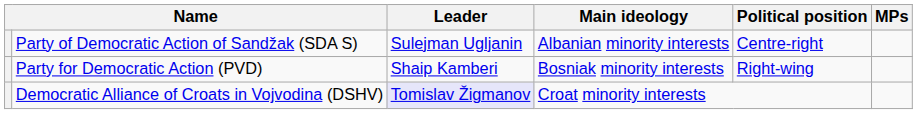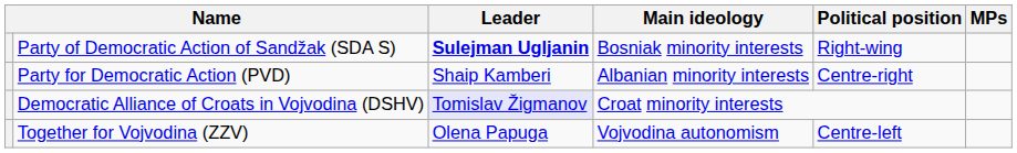Party of Democratic Action of Sandžak (SDA S) | Leader: normal -> bold
Party of Democratic Action of Sandžak (SDA S) | Main ideology: Albanian minority interests -> Bosniak minority interests
Party of Democratic Action of Sandžak (SDA S) | Political position: Centre-right -> Right-wing
Party for Democratic Action (PVD) | Main ideology: Bosniak minority interests -> Albanian minority interests
Party for Democratic Action (PVD) | Political position: Right-wing -> Centre-right
+ row: Together for Vojvodina (ZZV) | Olena Papuga | Vojvodina autonomism | Centre-left
